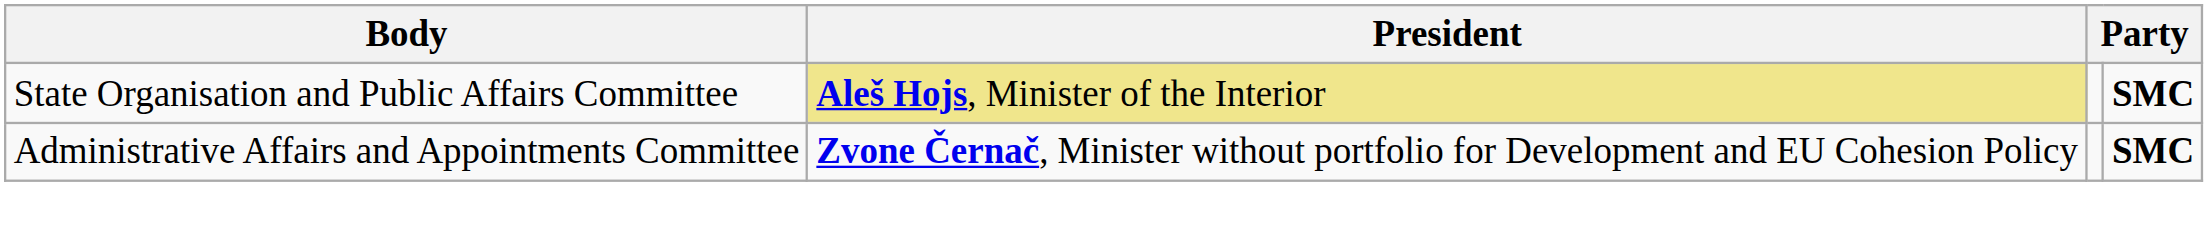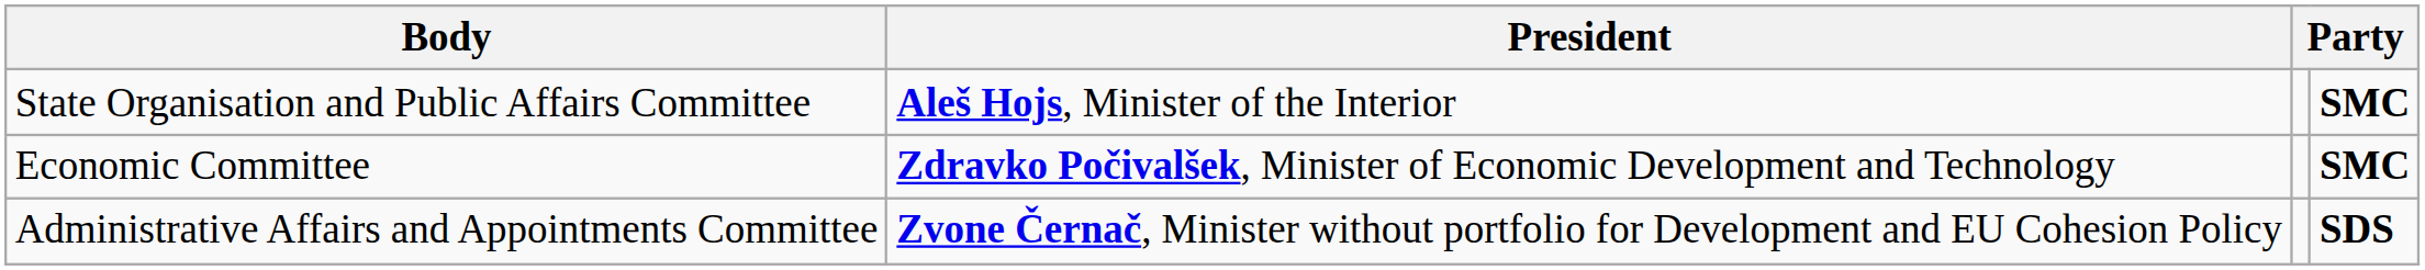State Organisation and Public Affairs Committee | President: khaki background -> no background
+ row: Economic Committee | Zdravko Počivalšek, Minister of Economic Development and Technology | SMC
Administrative Affairs and Appointments Committee | column 4: SMC -> SDS
